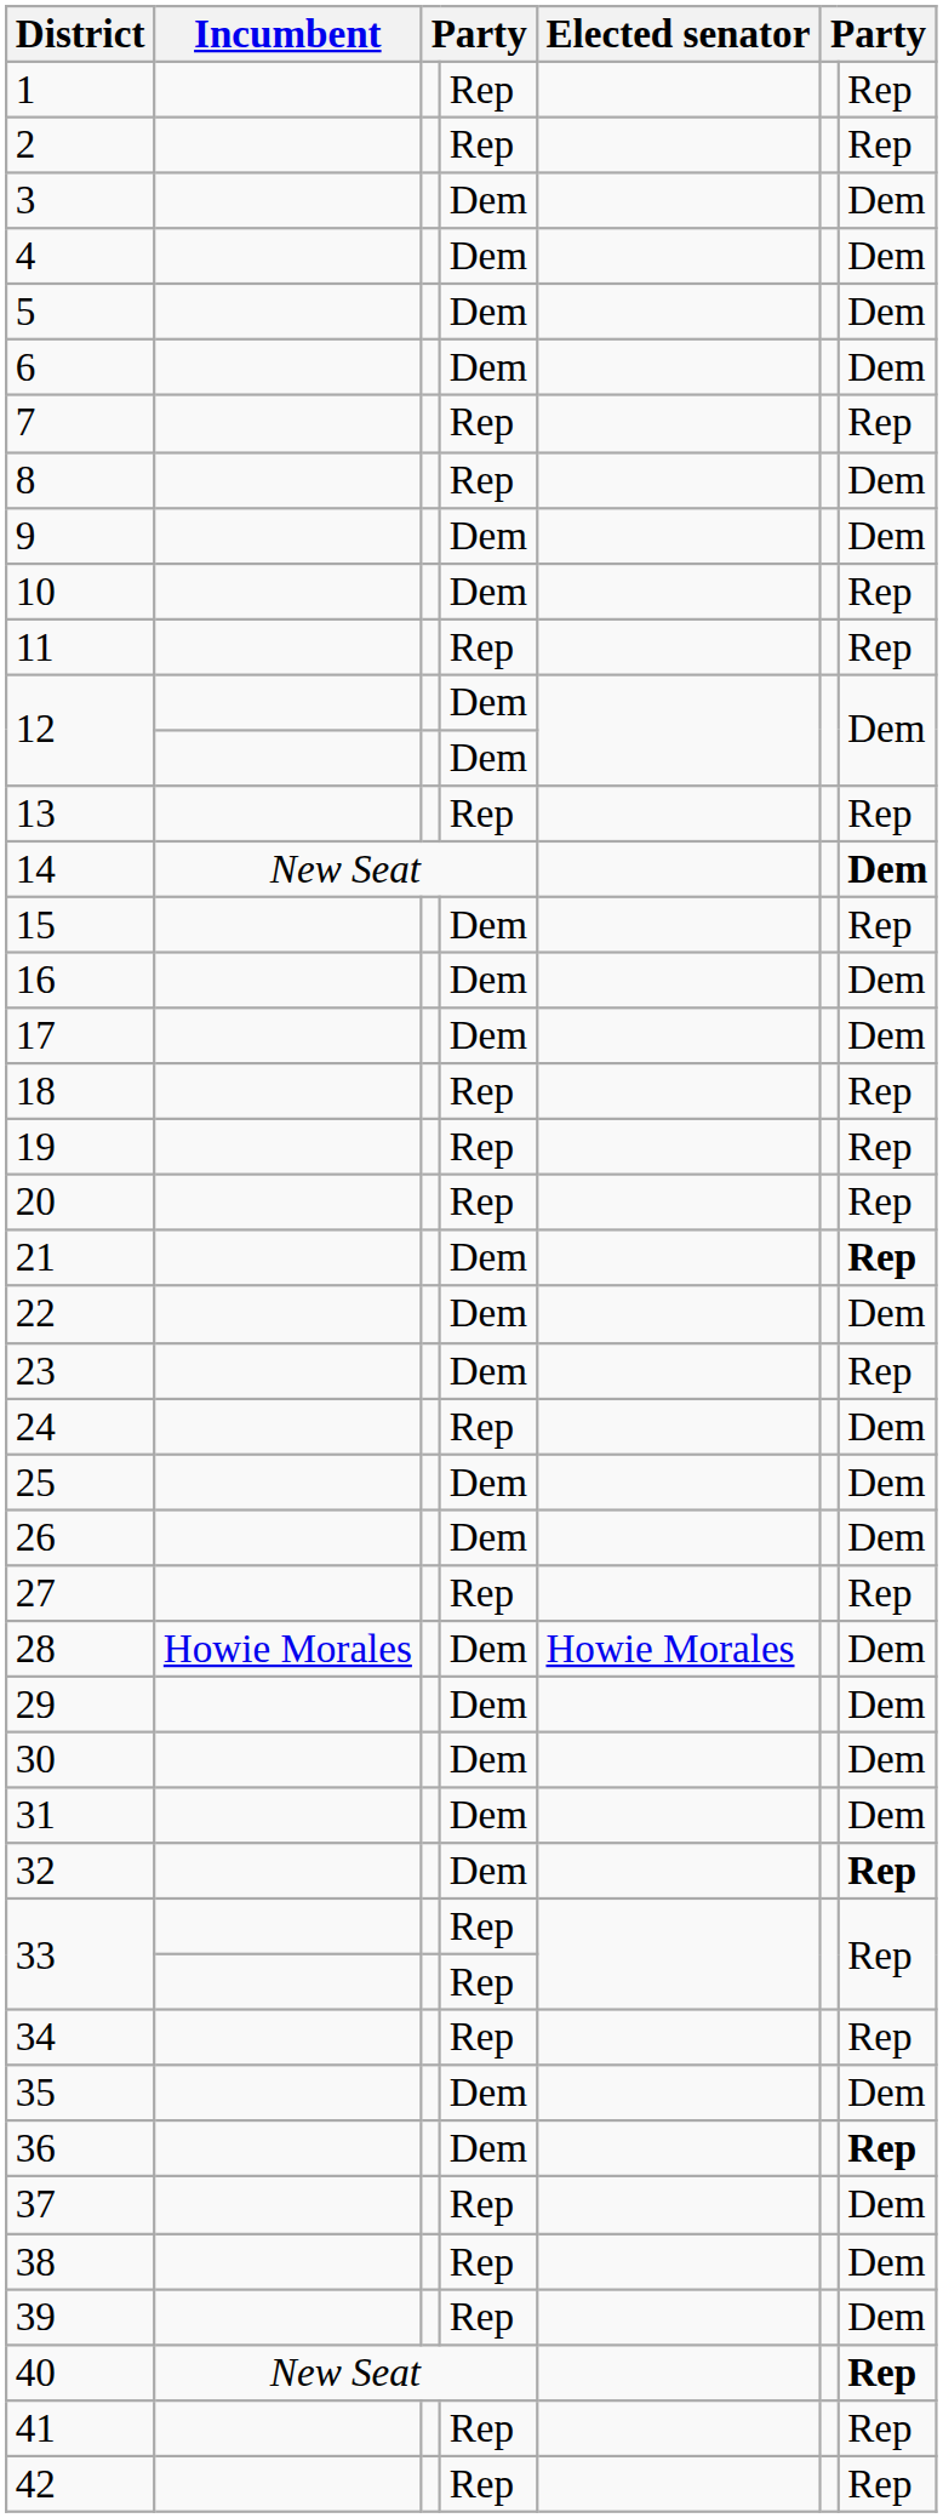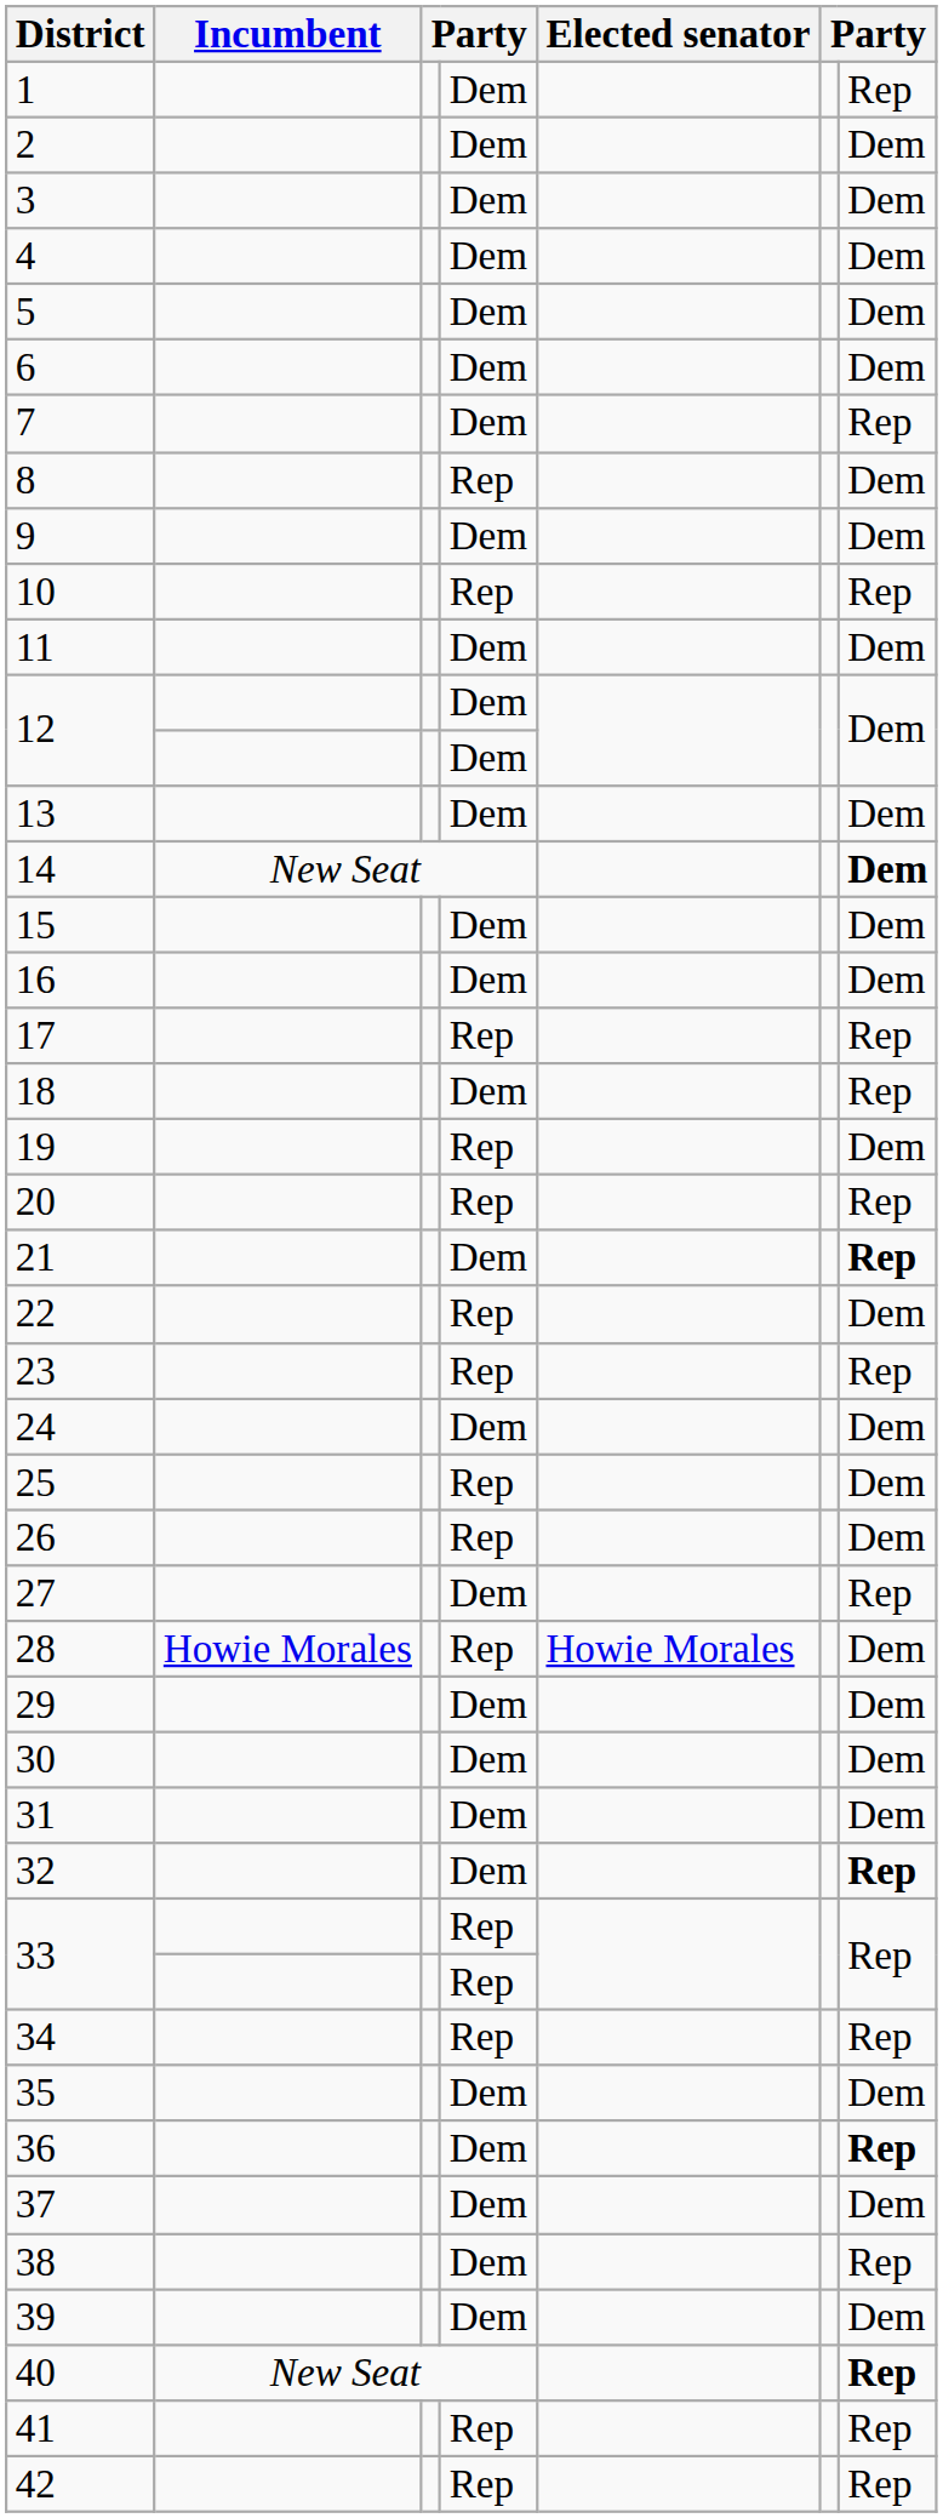1 | column 4: Rep -> Dem
2 | column 4: Rep -> Dem
2 | column 7: Rep -> Dem
7 | column 4: Rep -> Dem
10 | column 4: Dem -> Rep
11 | column 4: Rep -> Dem
11 | column 7: Rep -> Dem
13 | column 4: Rep -> Dem
13 | column 7: Rep -> Dem
15 | column 7: Rep -> Dem
17 | column 4: Dem -> Rep
17 | column 7: Dem -> Rep
18 | column 4: Rep -> Dem
19 | column 7: Rep -> Dem
22 | column 4: Dem -> Rep
23 | column 4: Dem -> Rep
24 | column 4: Rep -> Dem
25 | column 4: Dem -> Rep
26 | column 4: Dem -> Rep
27 | column 4: Rep -> Dem
28 | column 4: Dem -> Rep
37 | column 4: Rep -> Dem
38 | column 4: Rep -> Dem
38 | column 7: Dem -> Rep
39 | column 4: Rep -> Dem
